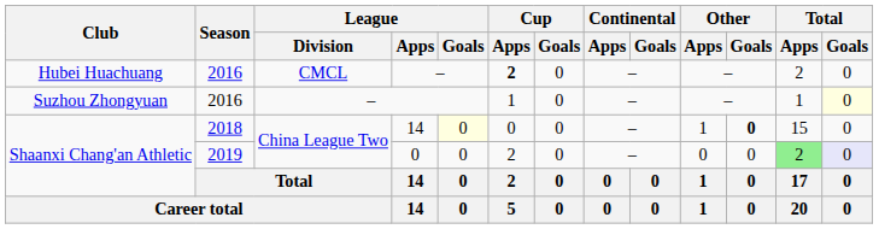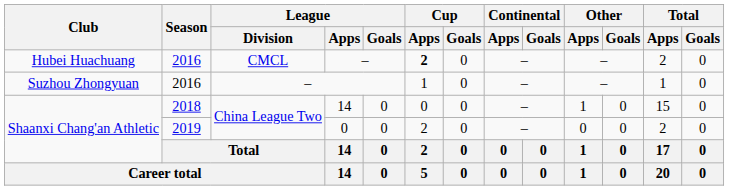Suzhou Zhongyuan | Total / Goals: lightyellow background -> no background
Shaanxi Chang'an Athletic / 2018 | League / Goals: lightyellow background -> no background
Shaanxi Chang'an Athletic / 2018 | Other / Goals: bold -> normal
Shaanxi Chang'an Athletic / 2019 | Total / Apps: lightgreen background -> no background
Shaanxi Chang'an Athletic / 2019 | Total / Goals: lavender background -> no background
